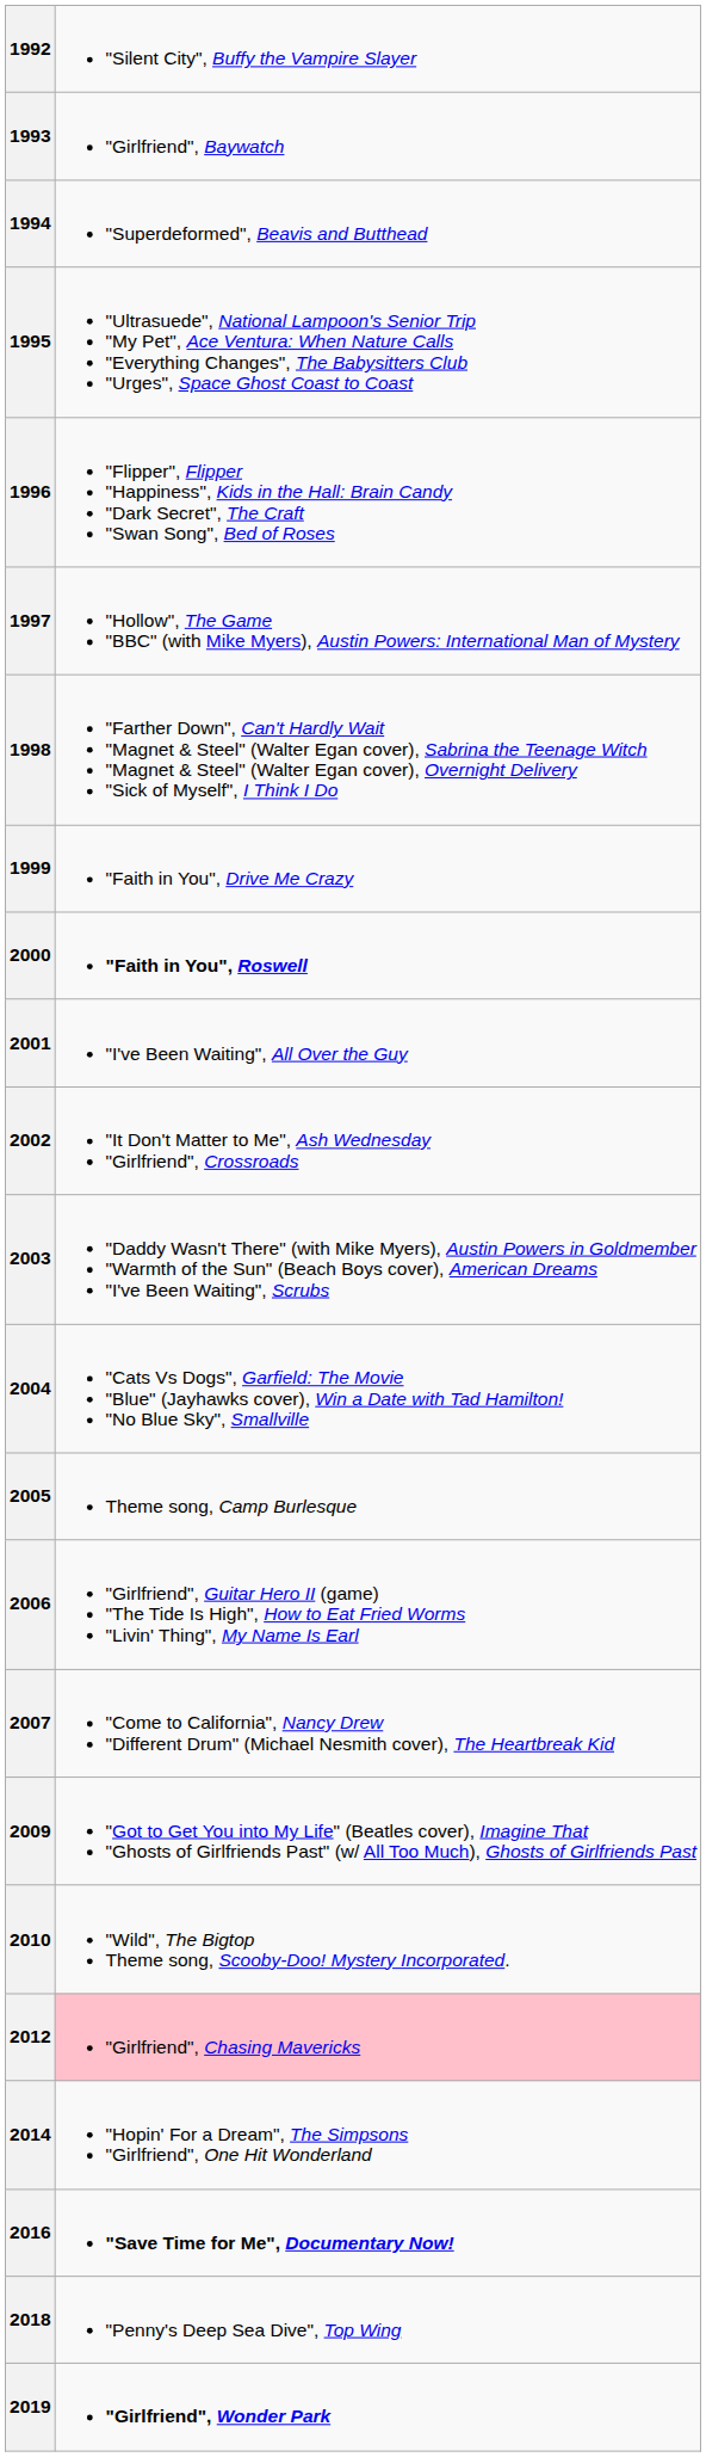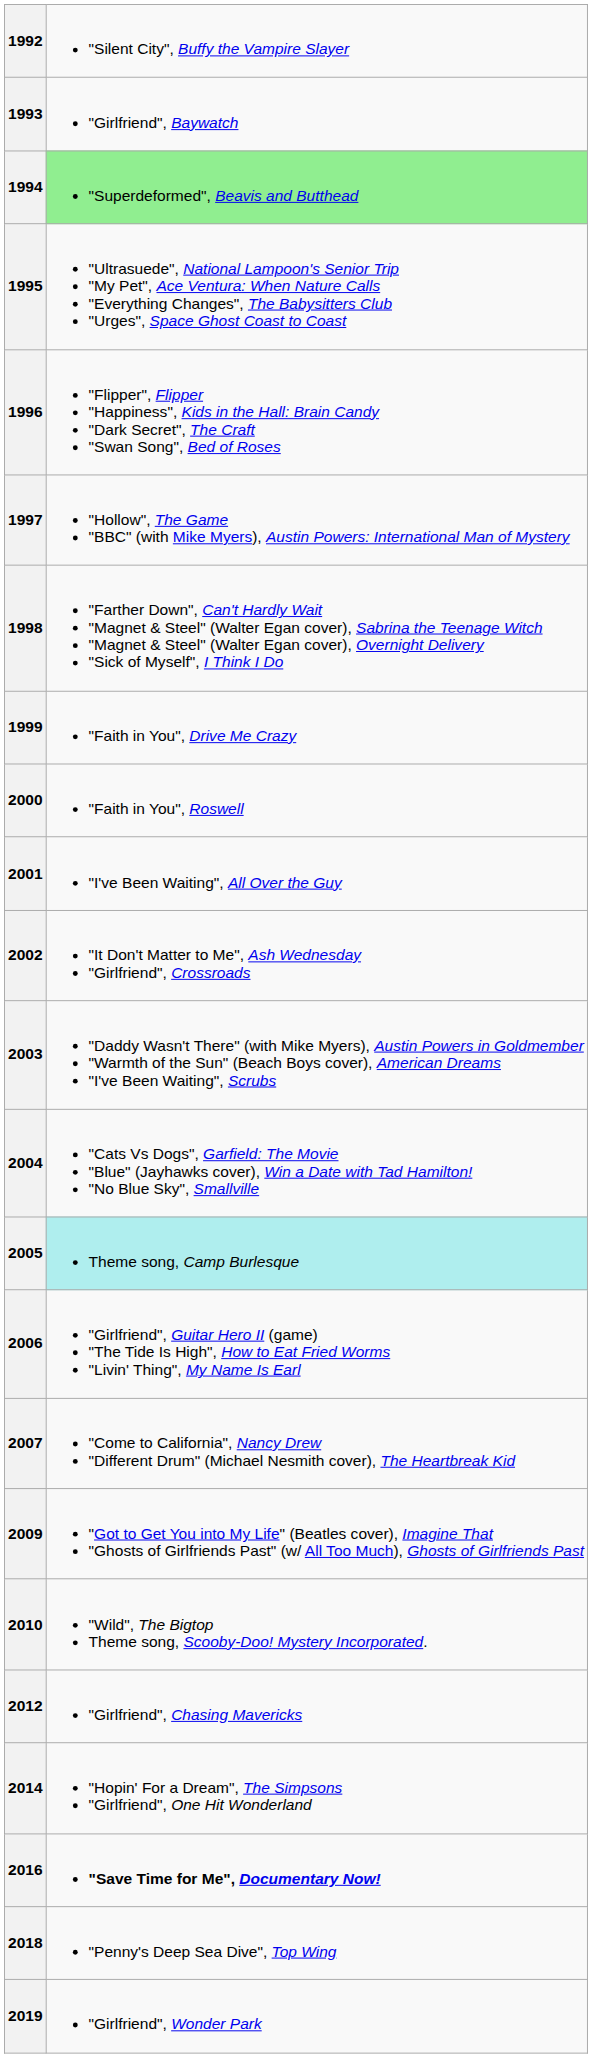1994 | column 2: no background -> lightgreen background
2000 | column 2: bold -> normal
2005 | column 2: no background -> paleturquoise background
2012 | column 2: pink background -> no background
2019 | column 2: bold -> normal
